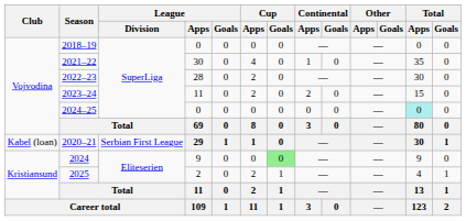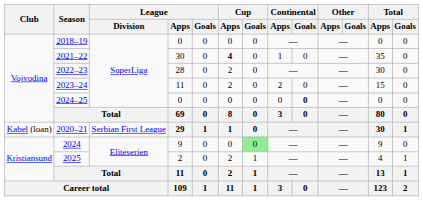2021–22 | Cup / Apps: normal -> bold
2024–25 | Continental / Goals: normal -> bold
2024–25 | Total / Apps: paleturquoise background -> no background
